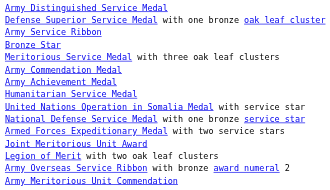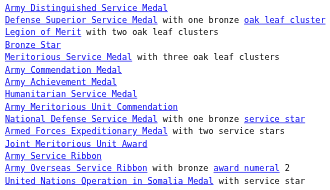row 3 | column 1: Army Service Ribbon -> Legion of Merit with two oak leaf clusters
row 9 | column 1: United Nations Operation in Somalia Medal with service star -> Army Meritorious Unit Commendation
row 13 | column 1: Legion of Merit with two oak leaf clusters -> Army Service Ribbon
row 15 | column 1: Army Meritorious Unit Commendation -> United Nations Operation in Somalia Medal with service star
